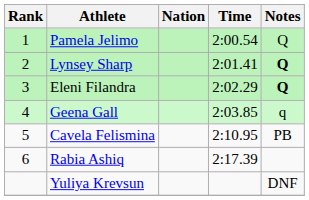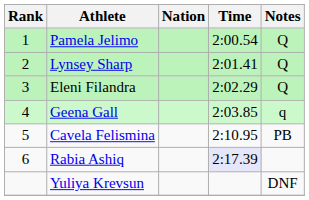Lynsey Sharp | Notes: bold -> normal
Eleni Filandra | Notes: bold -> normal
Rabia Ashiq | Time: no background -> lavender background
